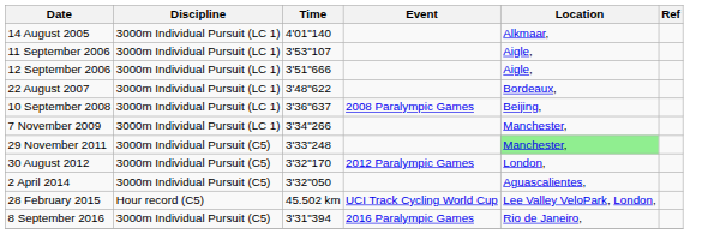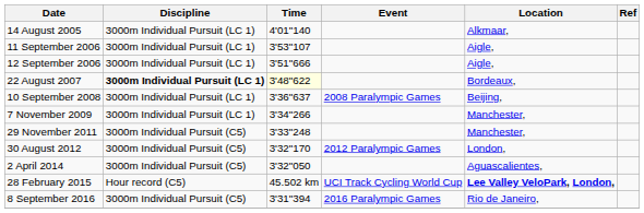22 August 2007 | Discipline: normal -> bold
22 August 2007 | Time: no background -> lightyellow background
29 November 2011 | Location: lightgreen background -> no background
28 February 2015 | Location: normal -> bold
